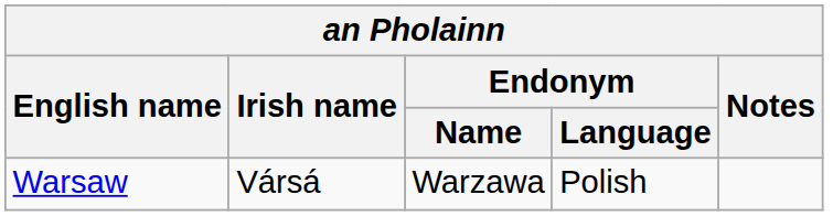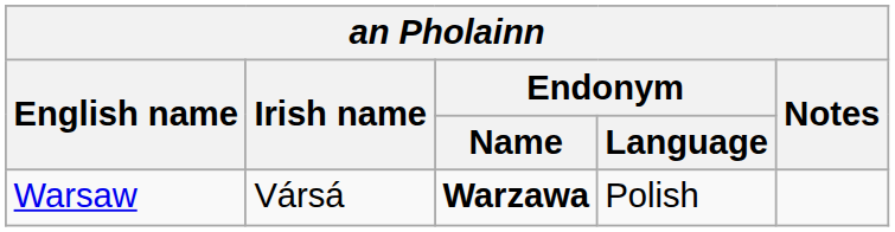Warsaw | Endonym / Name: normal -> bold
